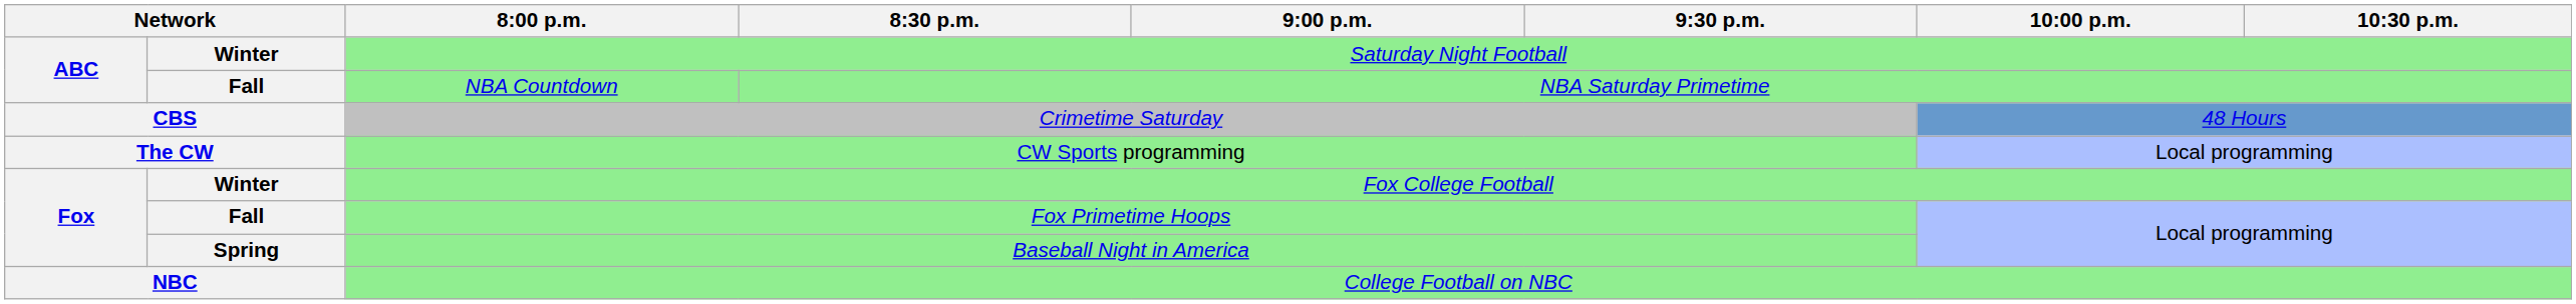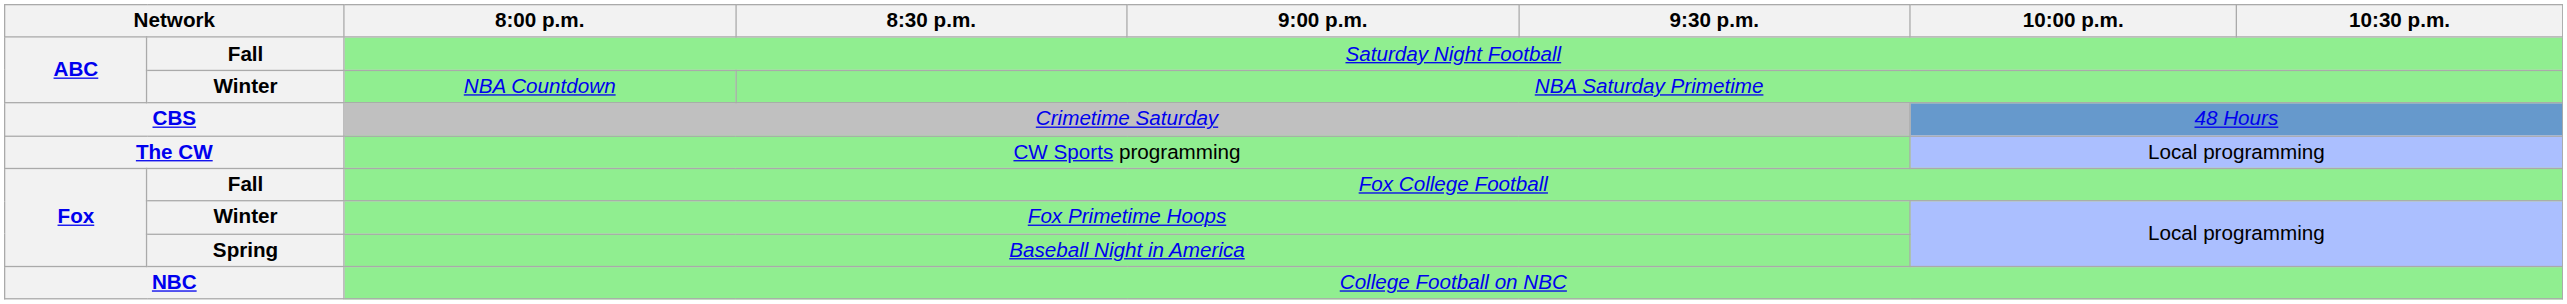Saturday Night Football | column 2: Winter -> Fall
NBA Countdown | column 2: Fall -> Winter
Fox College Football | column 2: Winter -> Fall
Fox Primetime Hoops | column 2: Fall -> Winter
